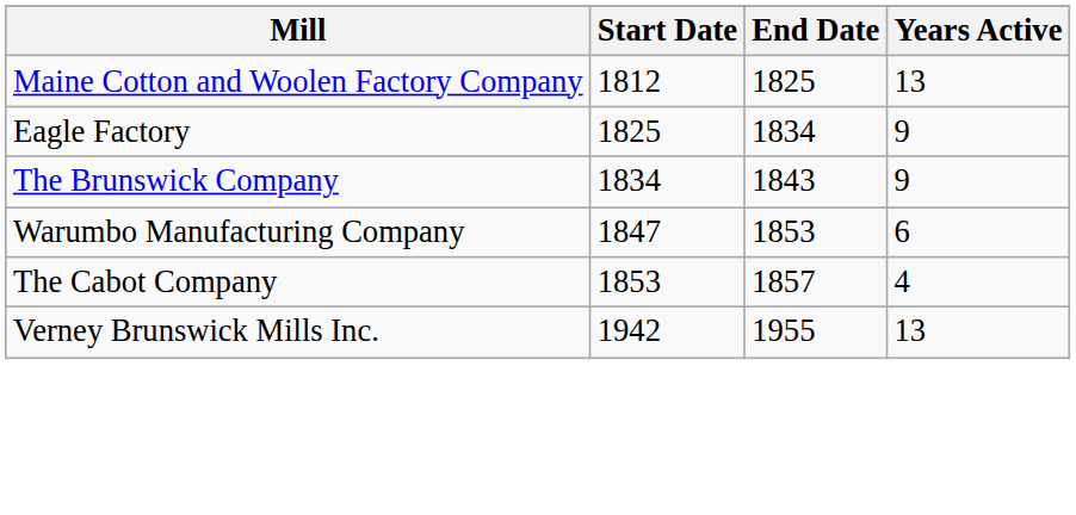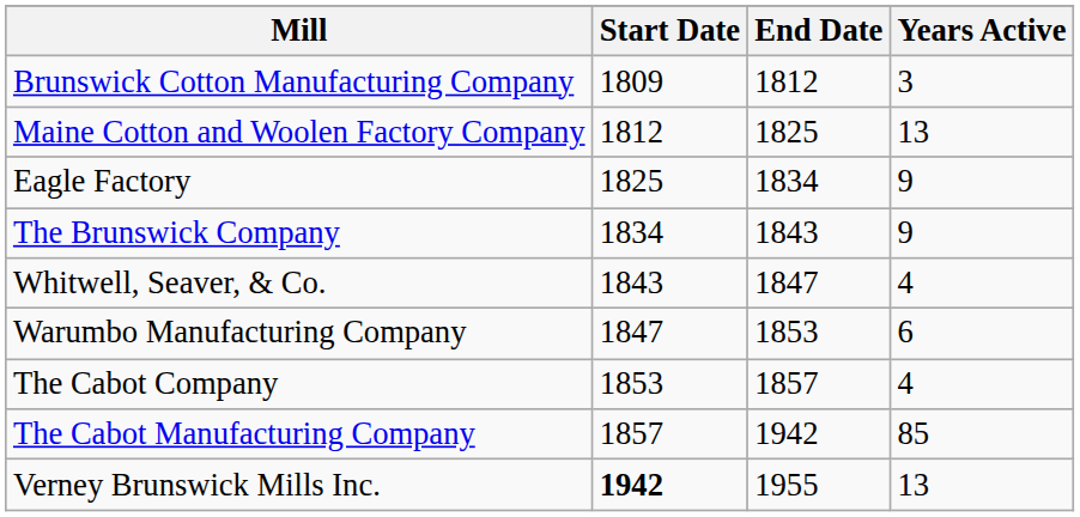+ row: Brunswick Cotton Manufacturing Company | 1809 | 1812 | 3
+ row: Whitwell, Seaver, & Co. | 1843 | 1847 | 4
+ row: The Cabot Manufacturing Company | 1857 | 1942 | 85
Verney Brunswick Mills Inc. | Start Date: normal -> bold
